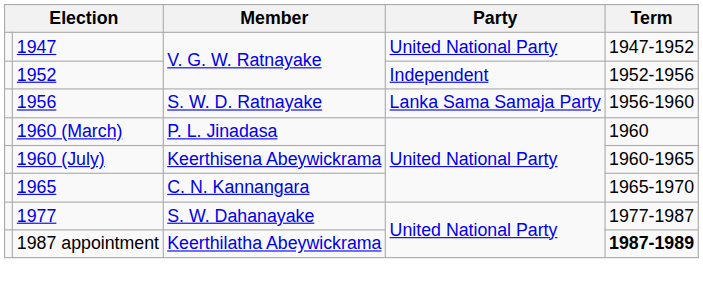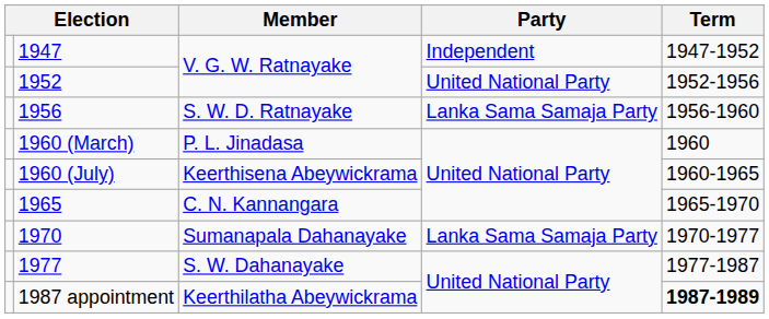1947 | Party: United National Party -> Independent
1952 | Party: Independent -> United National Party
+ row: 1970 | Sumanapala Dahanayake | Lanka Sama Samaja Party | 1970-1977
